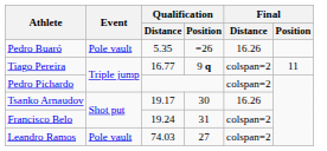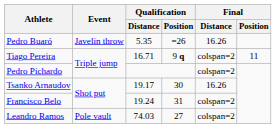Pedro Buaró | Event: Pole vault -> Javelin throw
Tiago Pereira | Qualification / Distance: 16.77 -> 16.71
